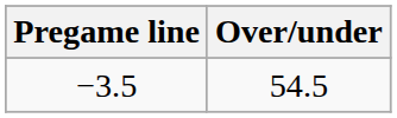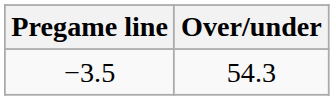−3.5 | Over/under: 54.5 -> 54.3
